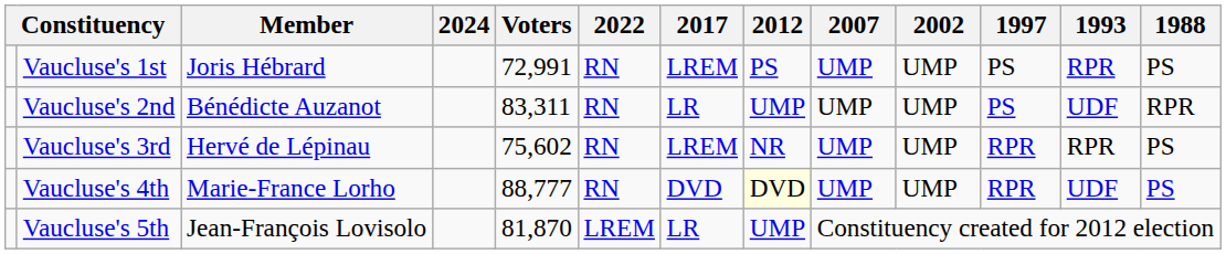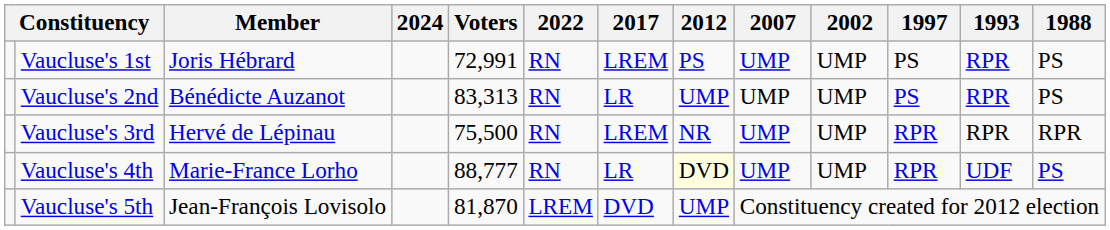Vaucluse's 2nd | Voters: 83,311 -> 83,313
Vaucluse's 2nd | 1993: UDF -> RPR
Vaucluse's 2nd | 1988: RPR -> PS
Vaucluse's 3rd | Voters: 75,602 -> 75,500
Vaucluse's 3rd | 1988: PS -> RPR
Vaucluse's 4th | 2017: DVD -> LR
Vaucluse's 5th | 2017: LR -> DVD
